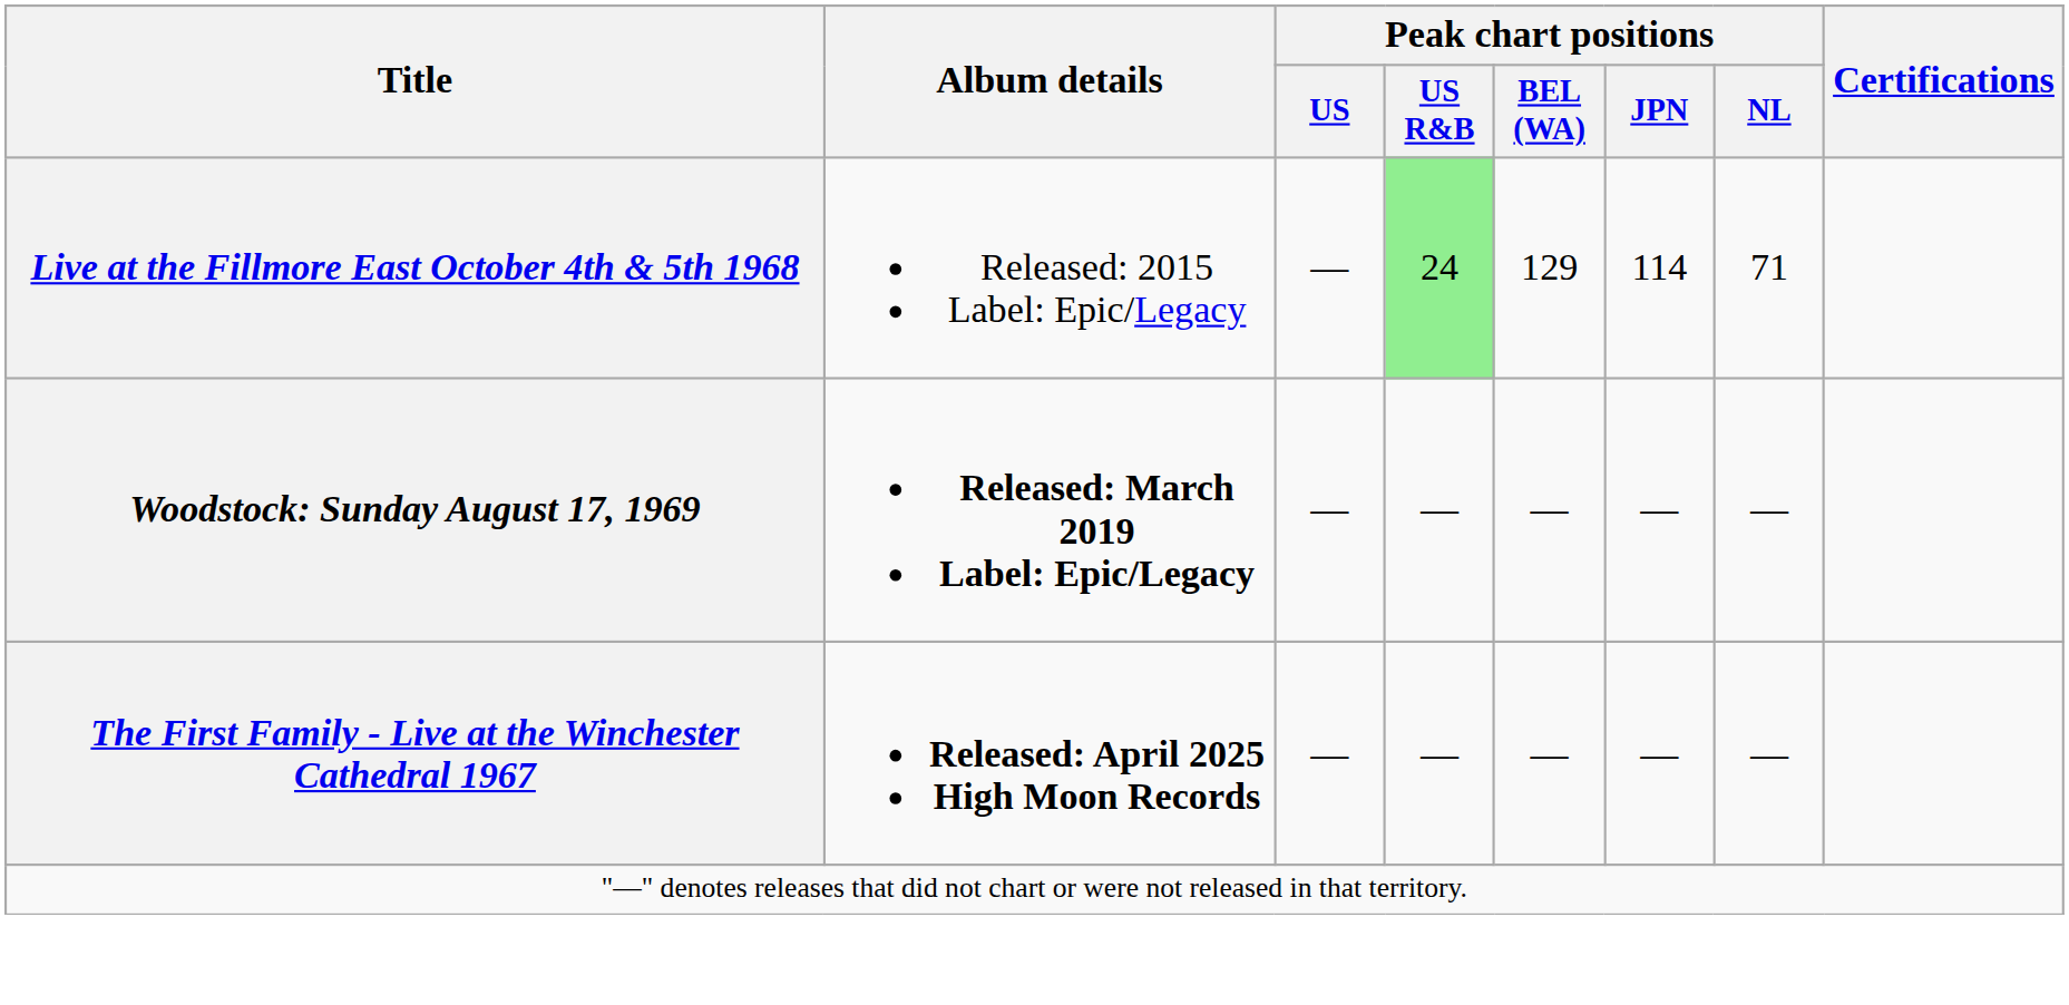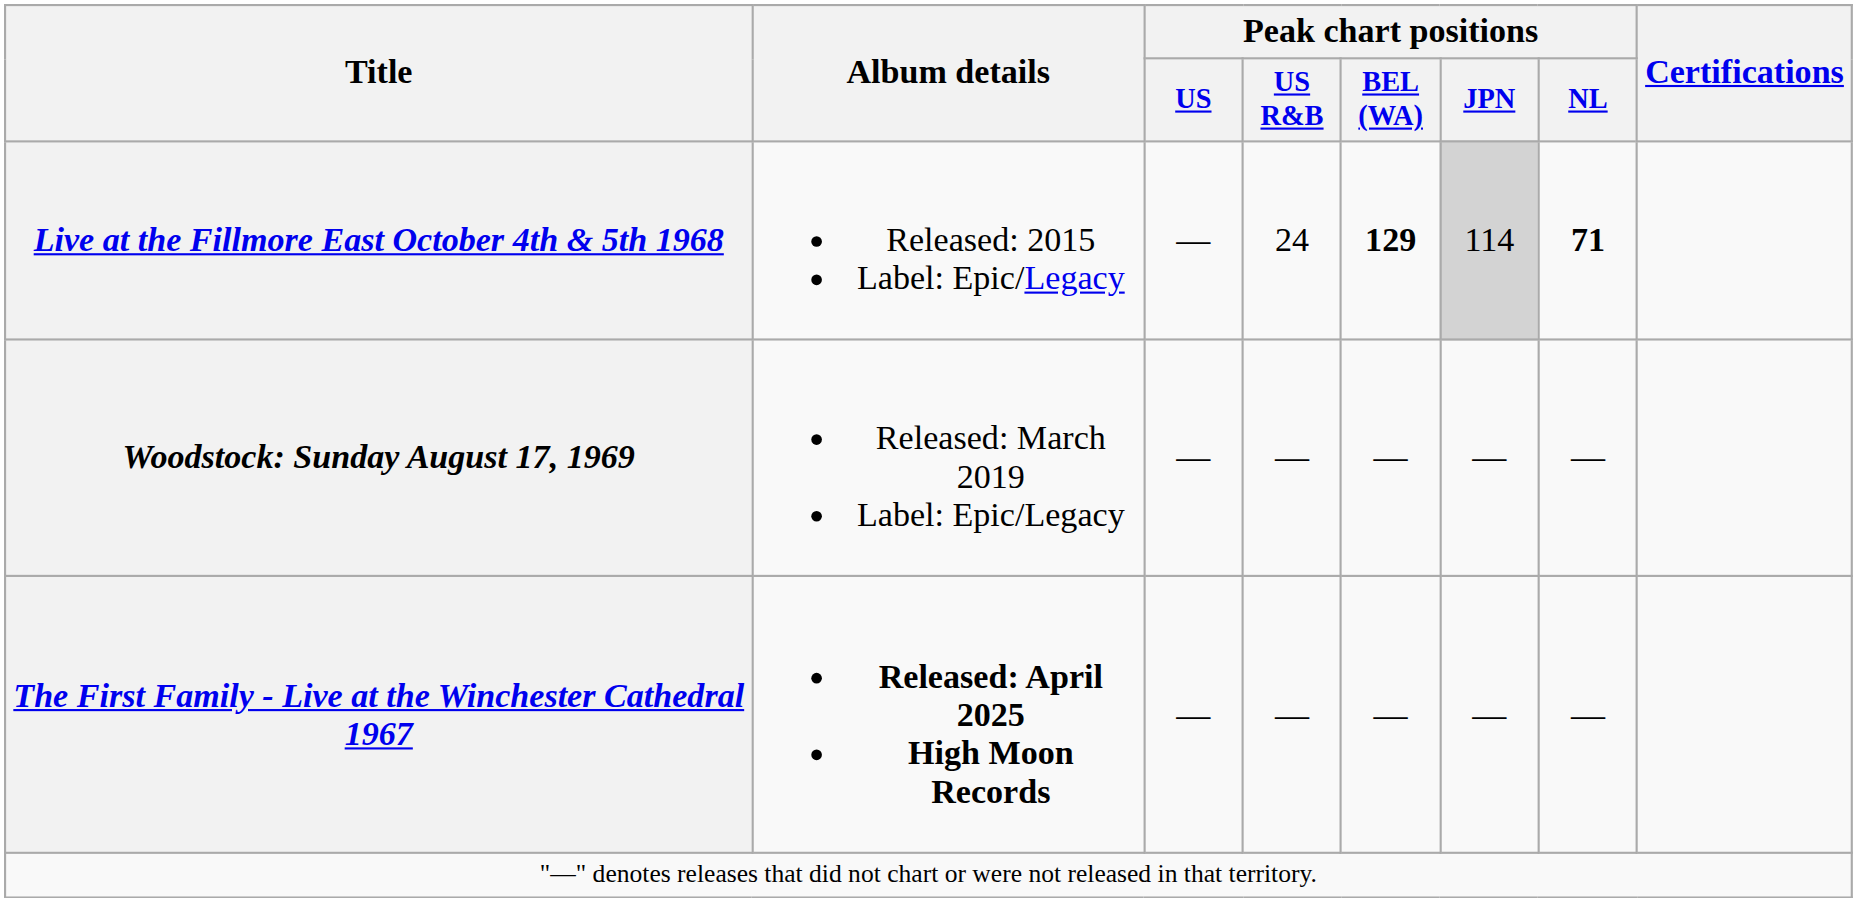Live at the Fillmore East October 4th & 5th 1968 | Peak chart positions / US R&B: lightgreen background -> no background
Live at the Fillmore East October 4th & 5th 1968 | Peak chart positions / BEL (WA): normal -> bold
Live at the Fillmore East October 4th & 5th 1968 | Peak chart positions / JPN: no background -> lightgrey background
Live at the Fillmore East October 4th & 5th 1968 | Peak chart positions / NL: normal -> bold
Woodstock: Sunday August 17, 1969 | Album details: bold -> normal
